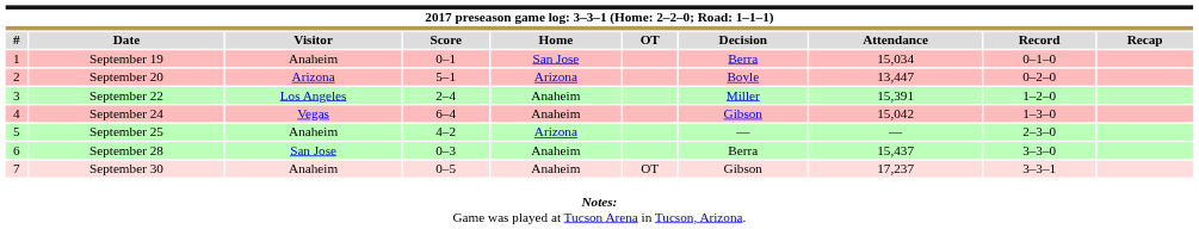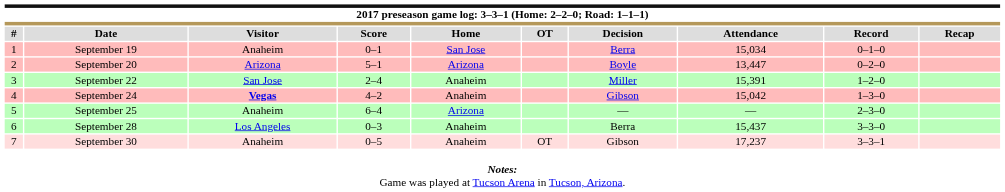September 22 | Visitor: Los Angeles -> San Jose
September 24 | Visitor: normal -> bold
September 24 | Score: 6–4 -> 4–2
September 25 | Score: 4–2 -> 6–4
September 28 | Visitor: San Jose -> Los Angeles
